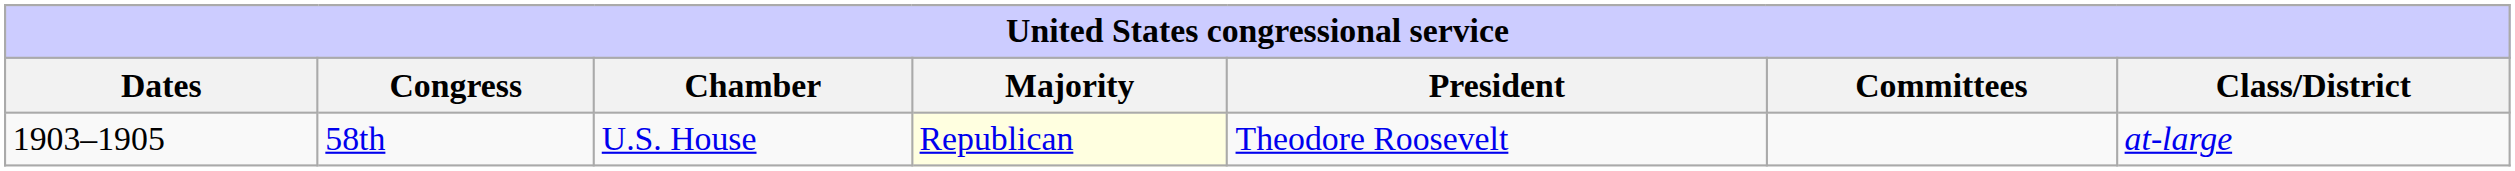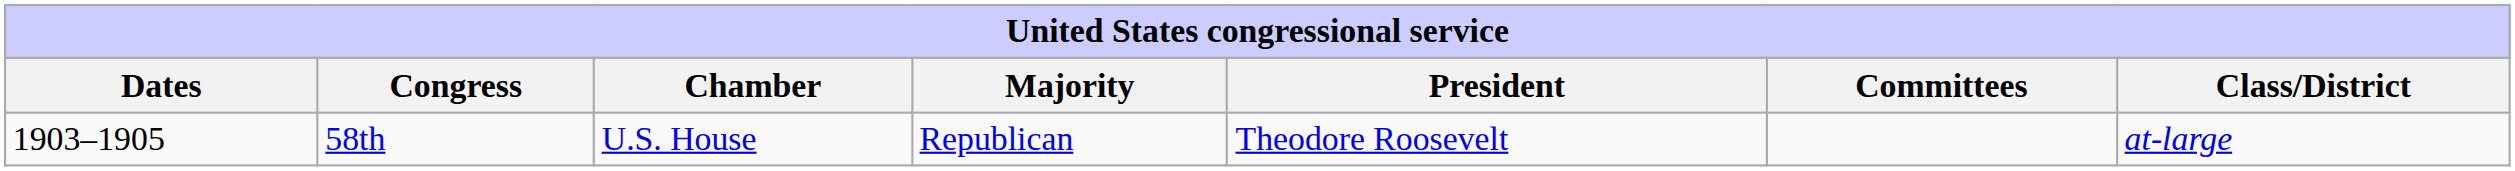58th | Majority: lightyellow background -> no background
